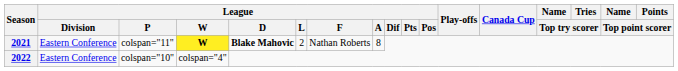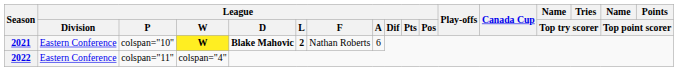2021 | League / P: colspan="11" -> colspan="10"
2021 | League / L: normal -> bold
2021 | League / A: 8 -> 6
2022 | League / P: colspan="10" -> colspan="11"
